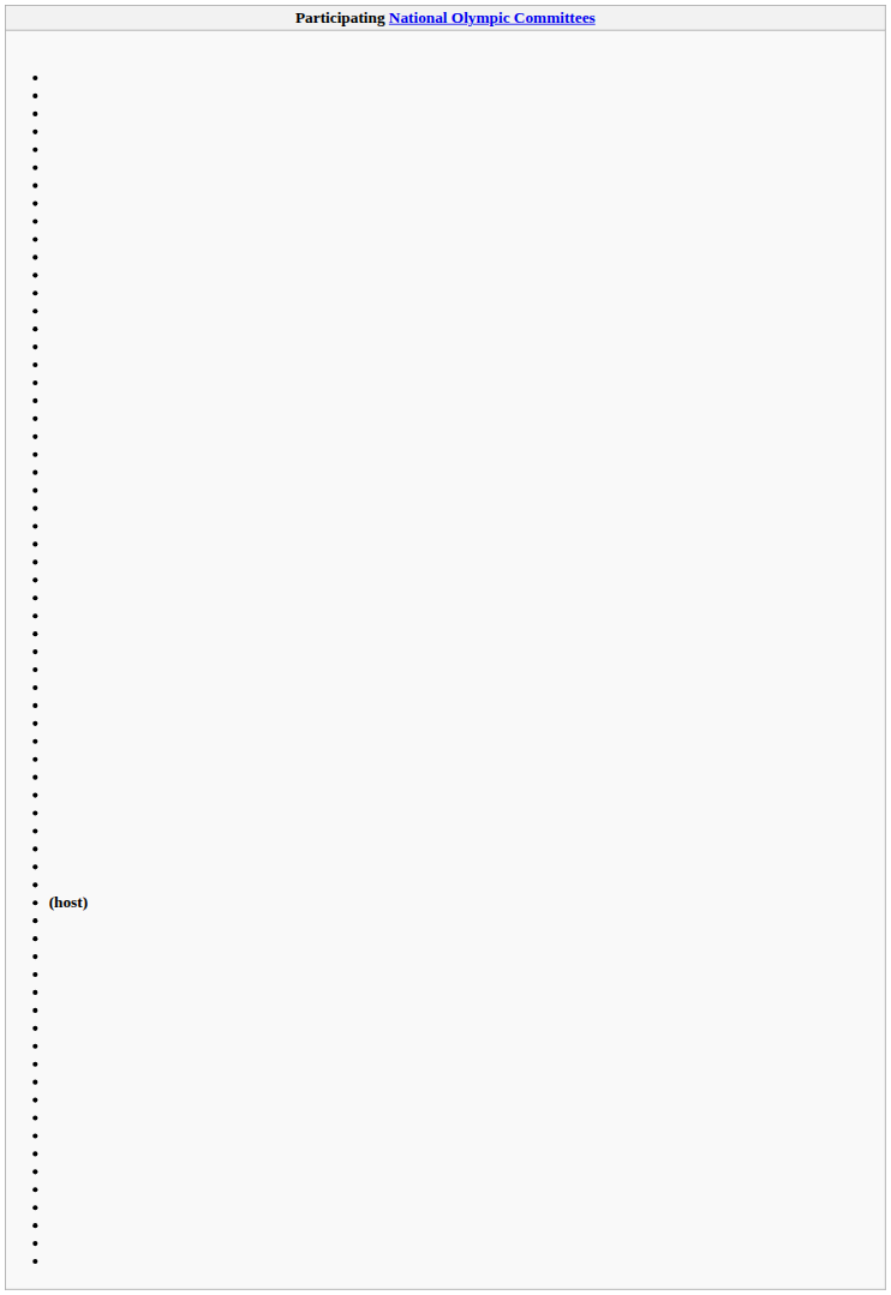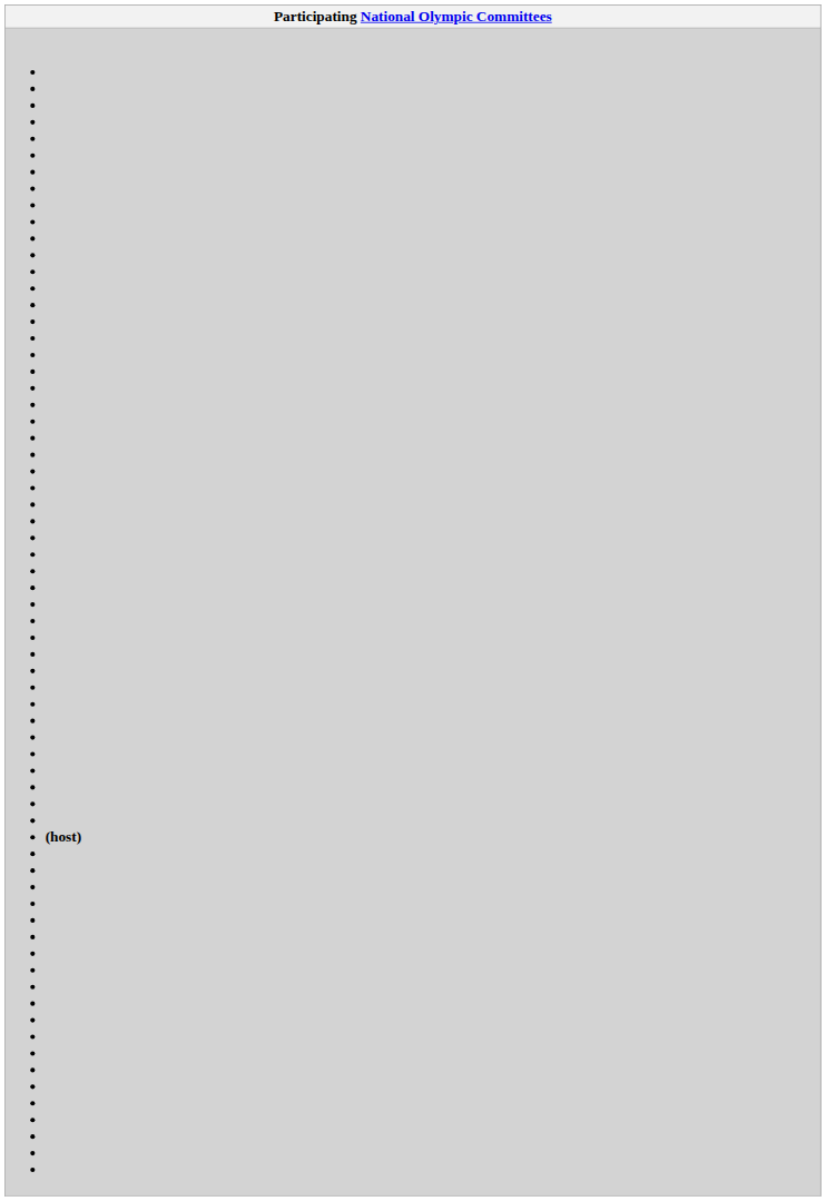row 2 | column 1: no background -> lightgrey background
